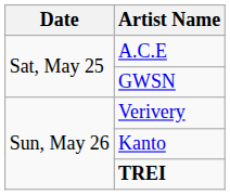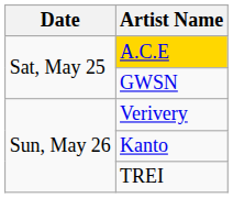A.C.E | Artist Name: no background -> gold background
TREI | Artist Name: bold -> normal
